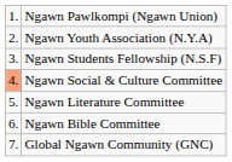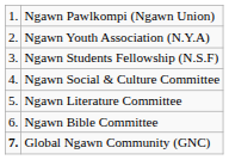Ngawn Social & Culture Committee | column 1: lightsalmon background -> no background
Global Ngawn Community (GNC) | column 1: normal -> bold
